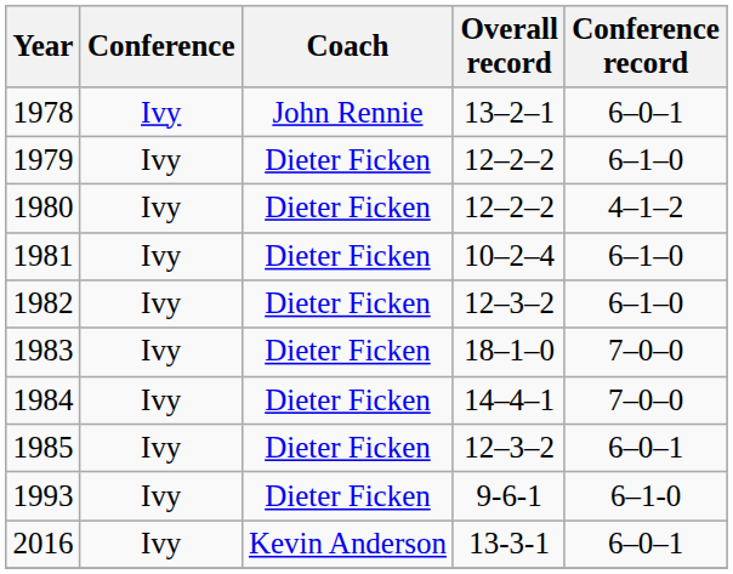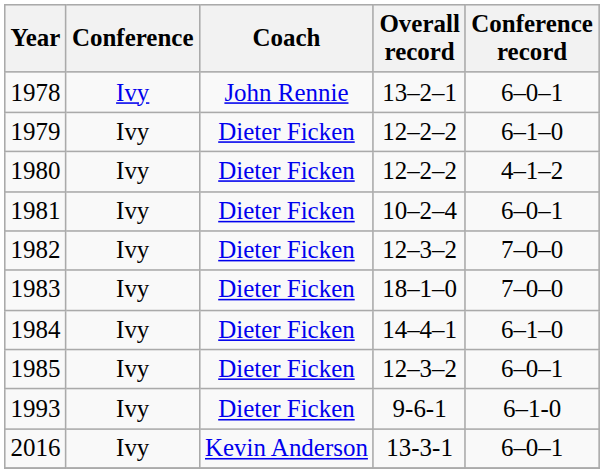1981 | Conference record: 6–1–0 -> 6–0–1
1982 | Conference record: 6–1–0 -> 7–0–0
1984 | Conference record: 7–0–0 -> 6–1–0
